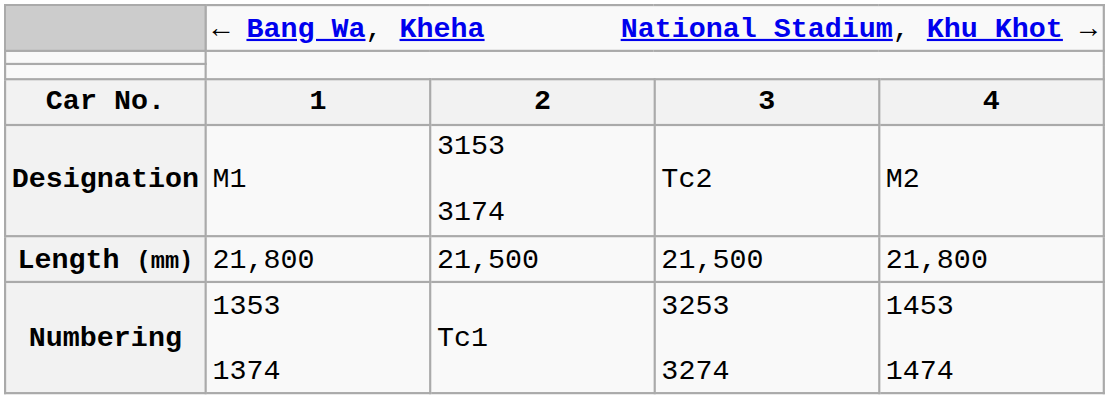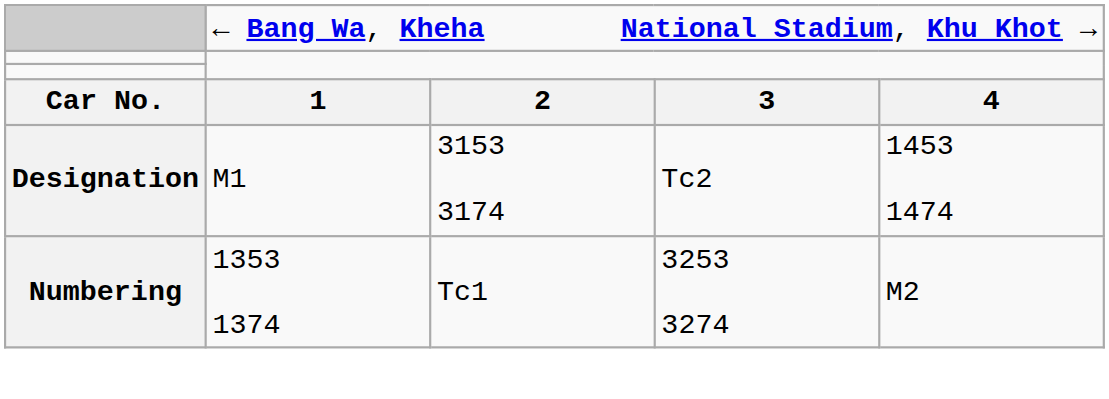Designation | column 5: M2 -> 1453 1474
- row: Length (mm) | 21,800 | 21,500 | 21,500 | 21,800
Numbering | column 5: 1453 1474 -> M2
